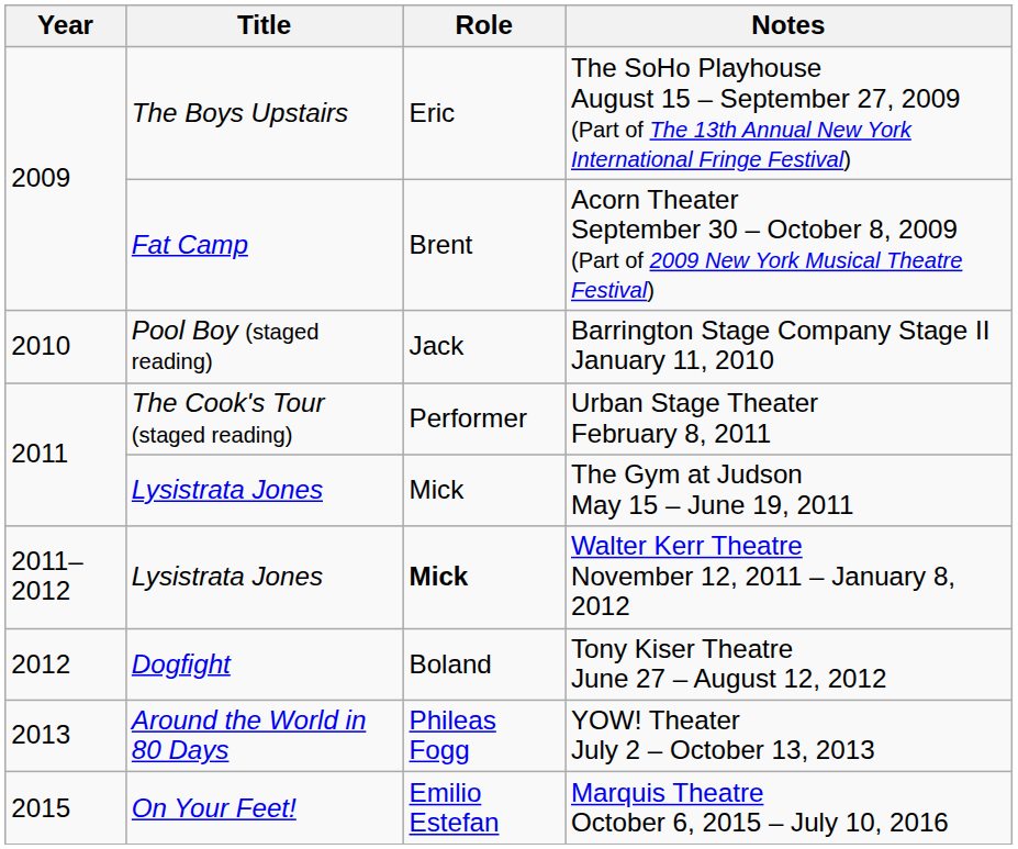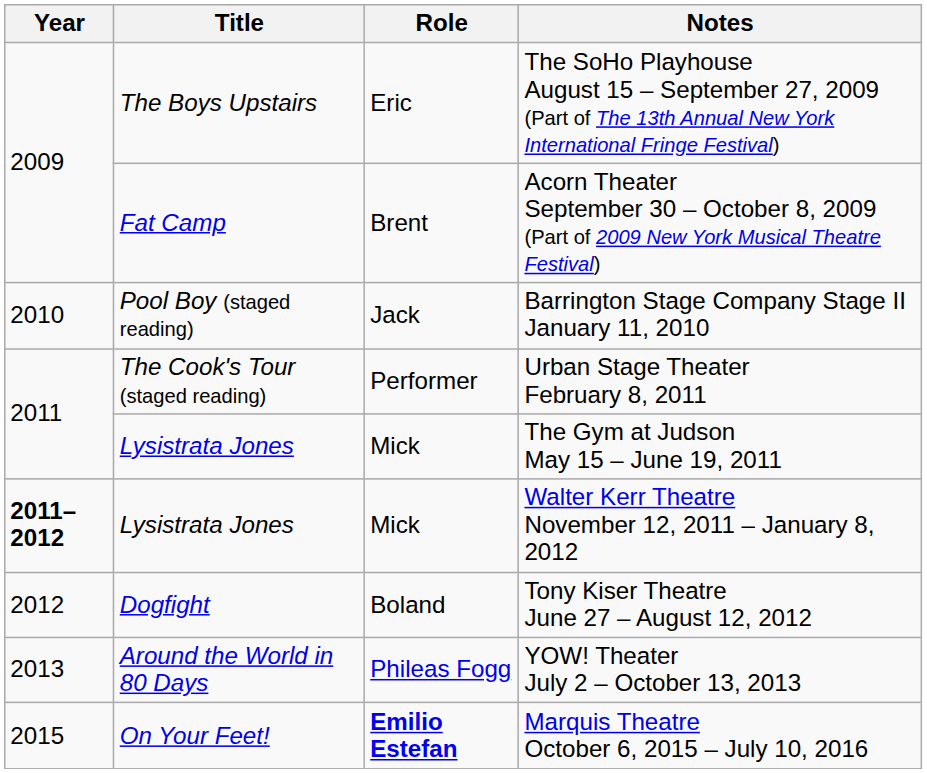Walter Kerr Theatre November 12, 2011 – January 8, 2012 | Year: normal -> bold
Walter Kerr Theatre November 12, 2011 – January 8, 2012 | Role: bold -> normal
Marquis Theatre October 6, 2015 – July 10, 2016 | Role: normal -> bold
